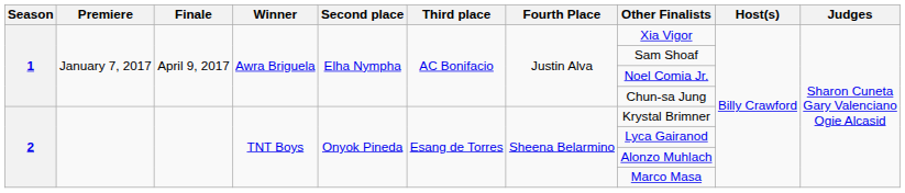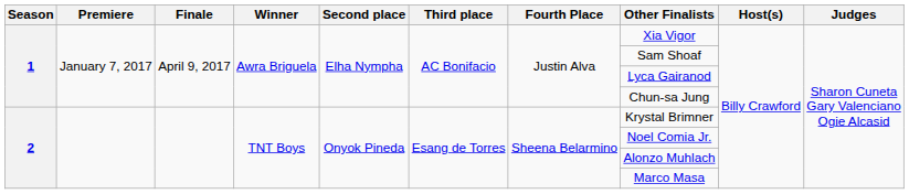row 4 | Other Finalists: Noel Comia Jr. -> Lyca Gairanod
row 7 | Other Finalists: Lyca Gairanod -> Noel Comia Jr.
